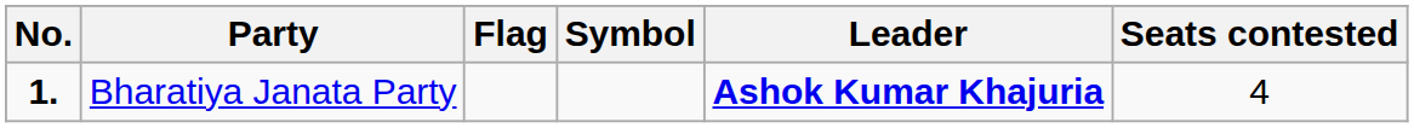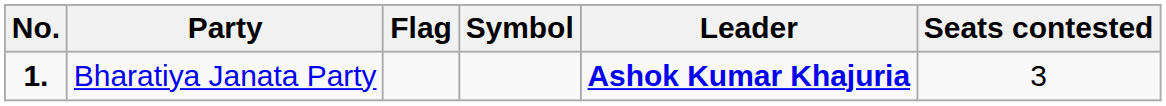Bharatiya Janata Party | Seats contested: 4 -> 3
